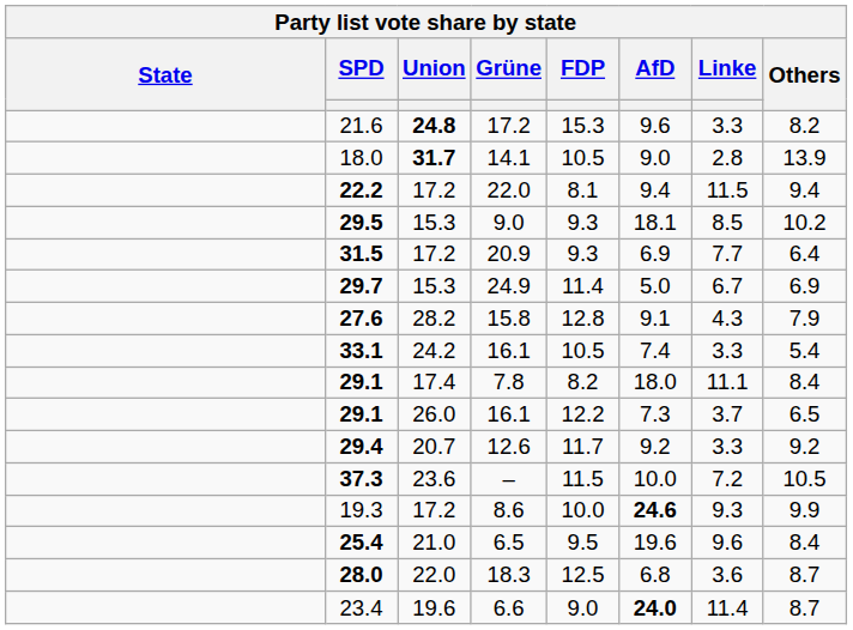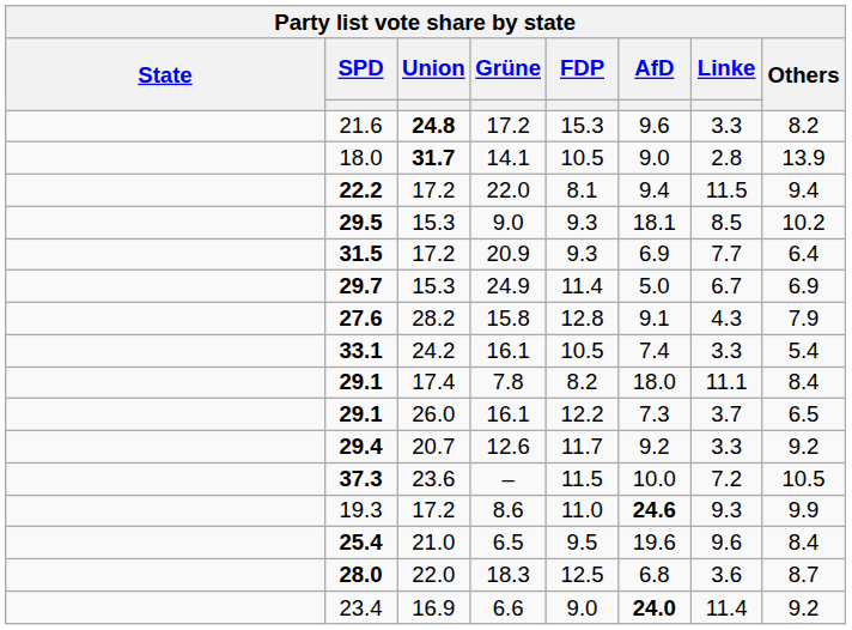19.3 | FDP: 10.0 -> 11.0
23.4 | Union: 19.6 -> 16.9
23.4 | Others: 8.7 -> 9.2
